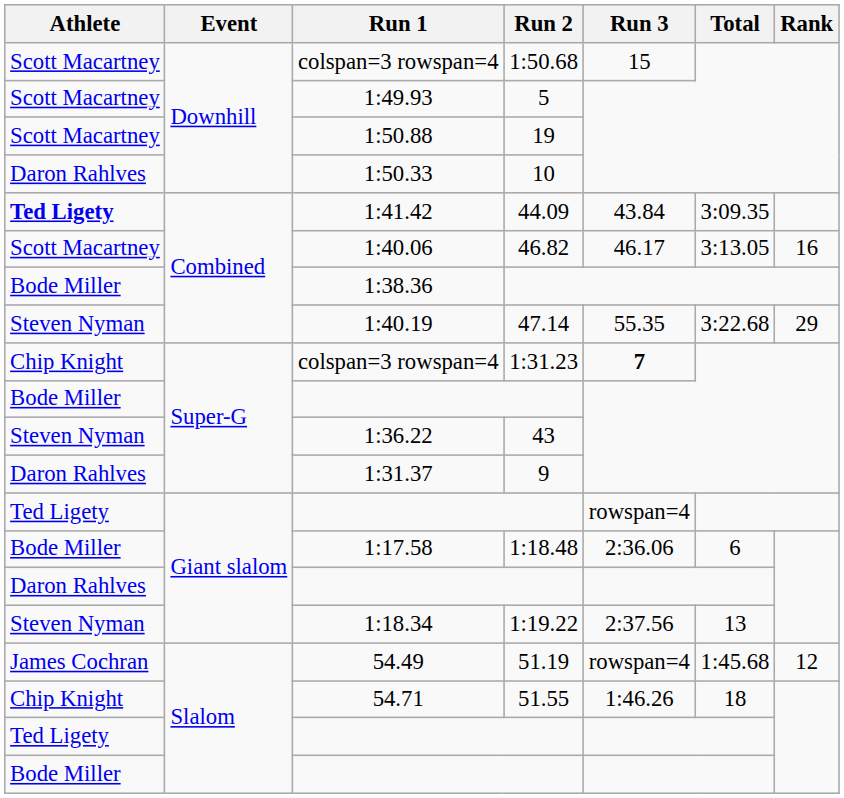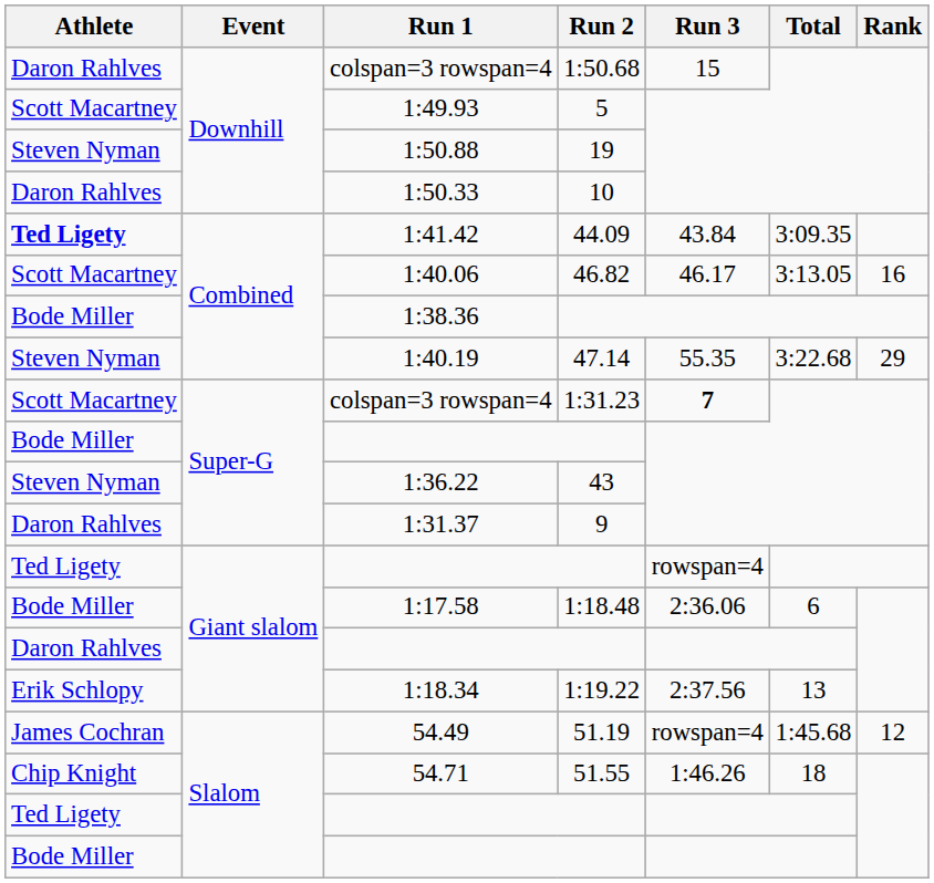Downhill / colspan=3 rowspan=4 | Athlete: Scott Macartney -> Daron Rahlves
1:50.88 | Athlete: Scott Macartney -> Steven Nyman
Super-G / colspan=3 rowspan=4 | Athlete: Chip Knight -> Scott Macartney
1:18.34 | Athlete: Steven Nyman -> Erik Schlopy
